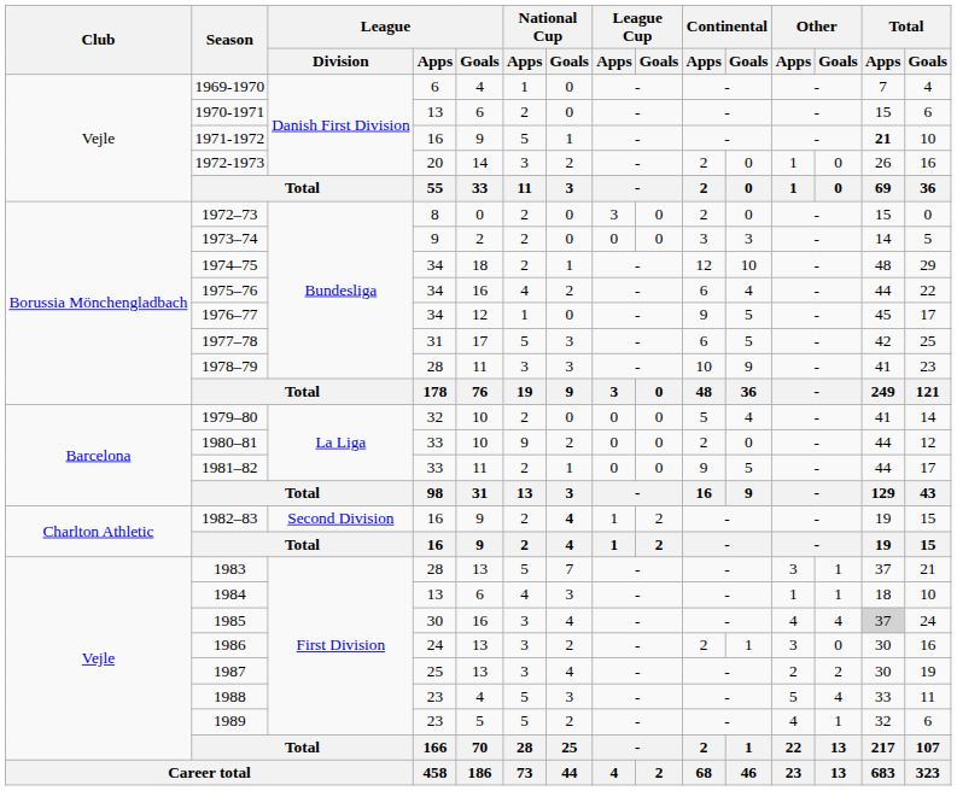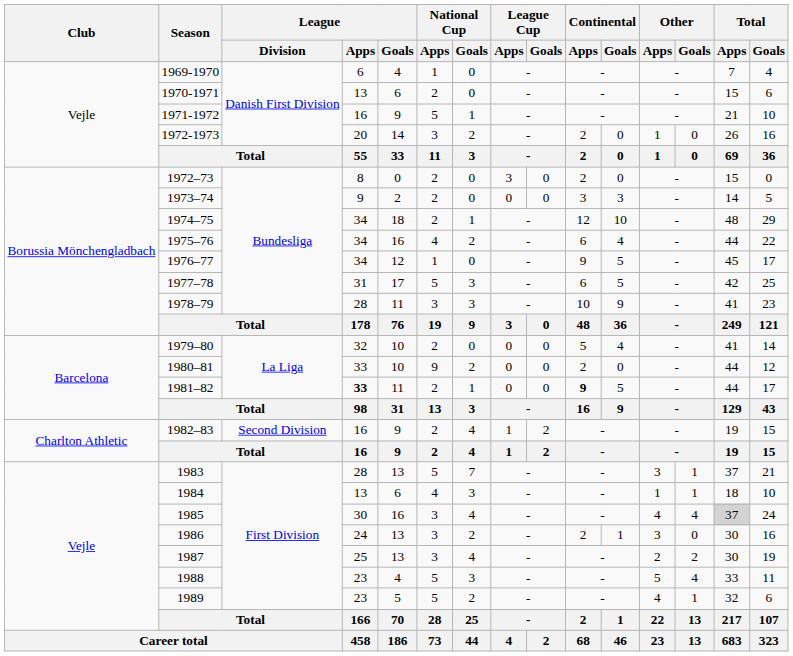1971-1972 | Total / Apps: bold -> normal
1981–82 | League / Apps: normal -> bold
1981–82 | Continental / Apps: normal -> bold
1982–83 | National Cup / Goals: bold -> normal
